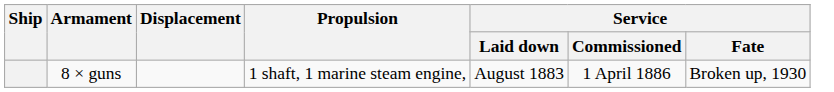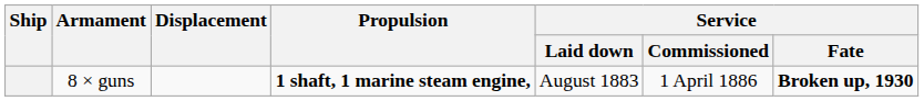8 × guns | Propulsion: normal -> bold
8 × guns | Service / Fate: normal -> bold
